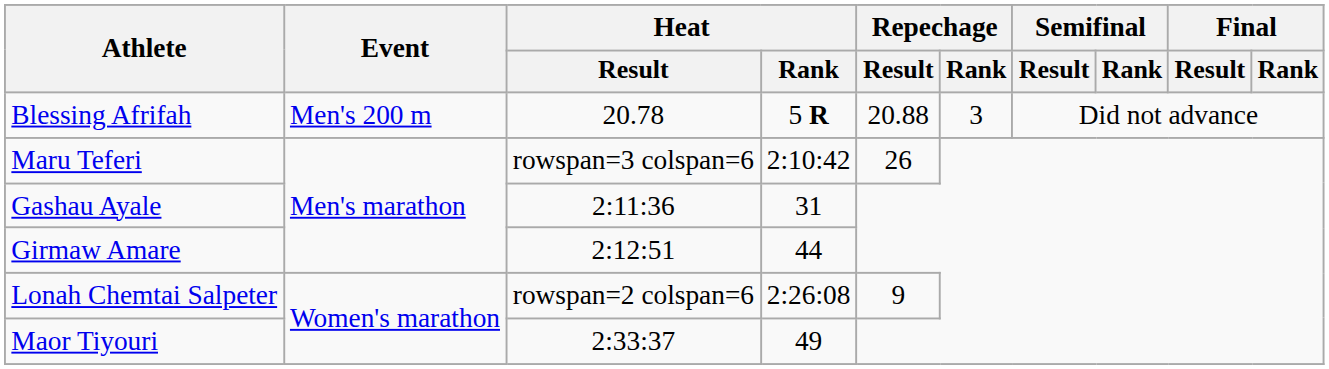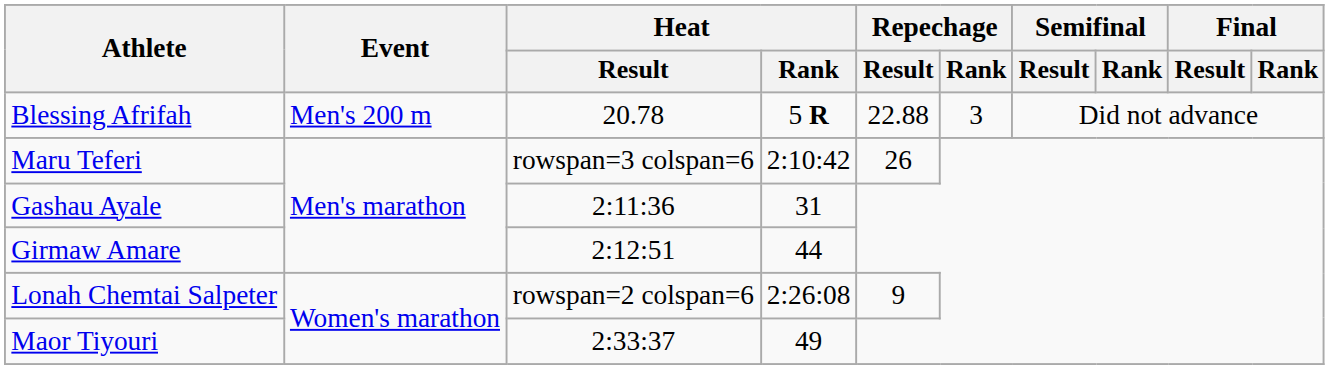Blessing Afrifah | Repechage / Result: 20.88 -> 22.88
